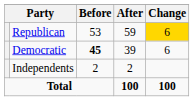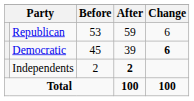Republican | Change: gold background -> no background
Democratic | Before: bold -> normal
Democratic | Change: normal -> bold
Independents | After: normal -> bold
